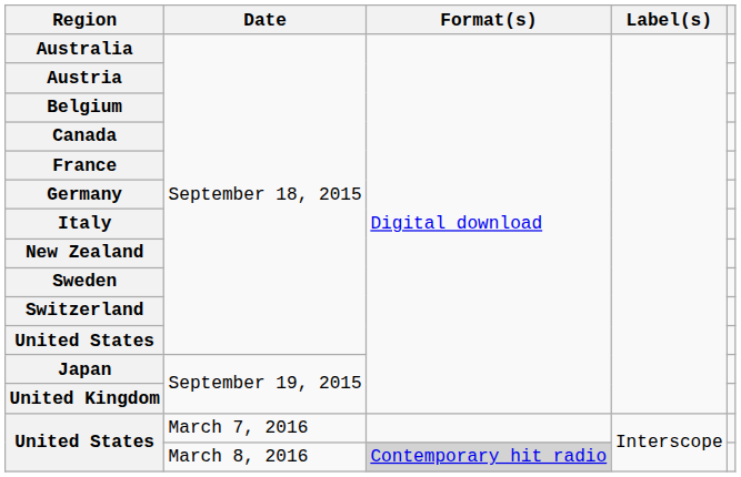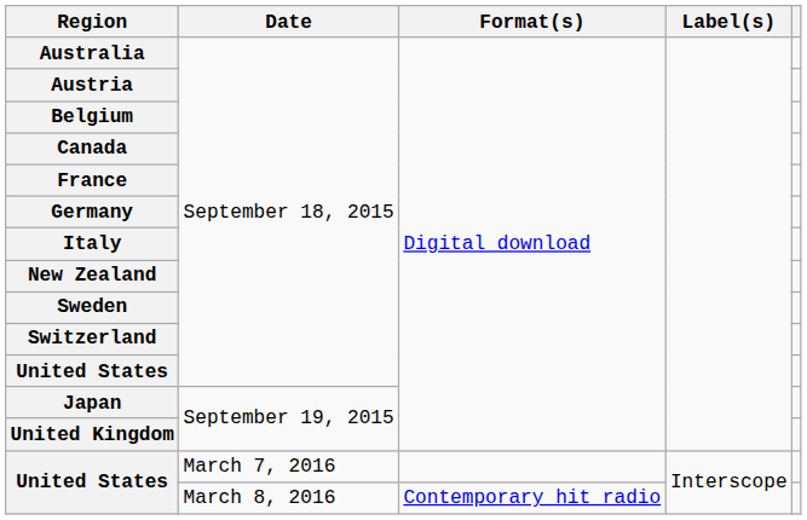United States / March 8, 2016 | Format(s): lightgrey background -> no background
